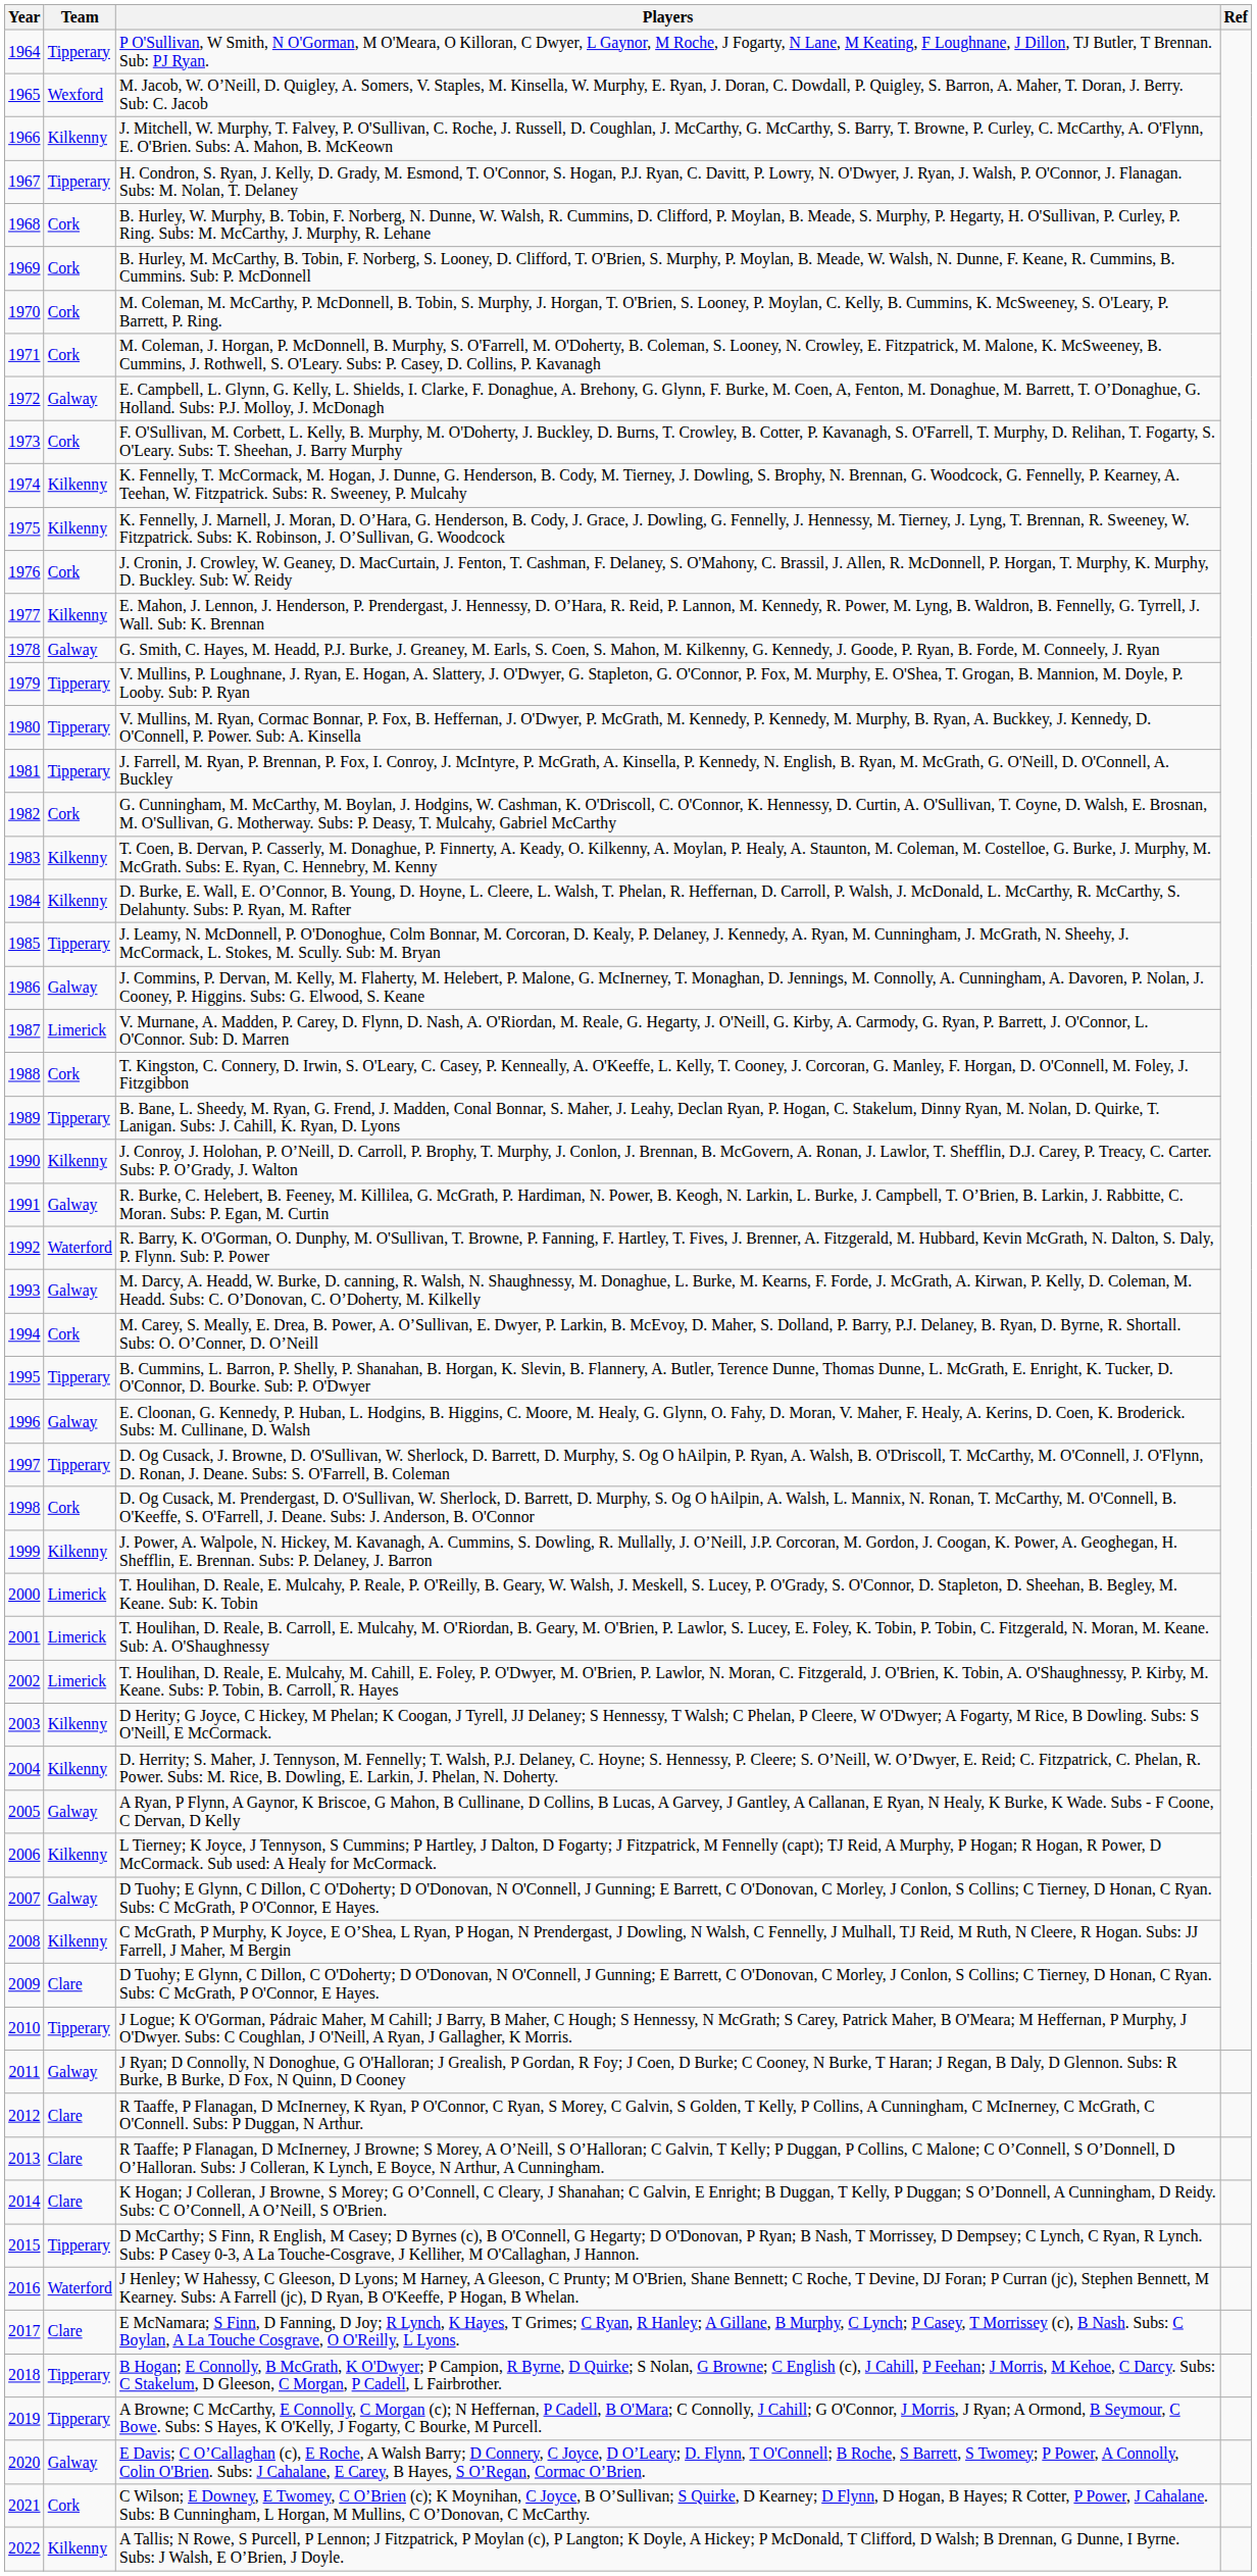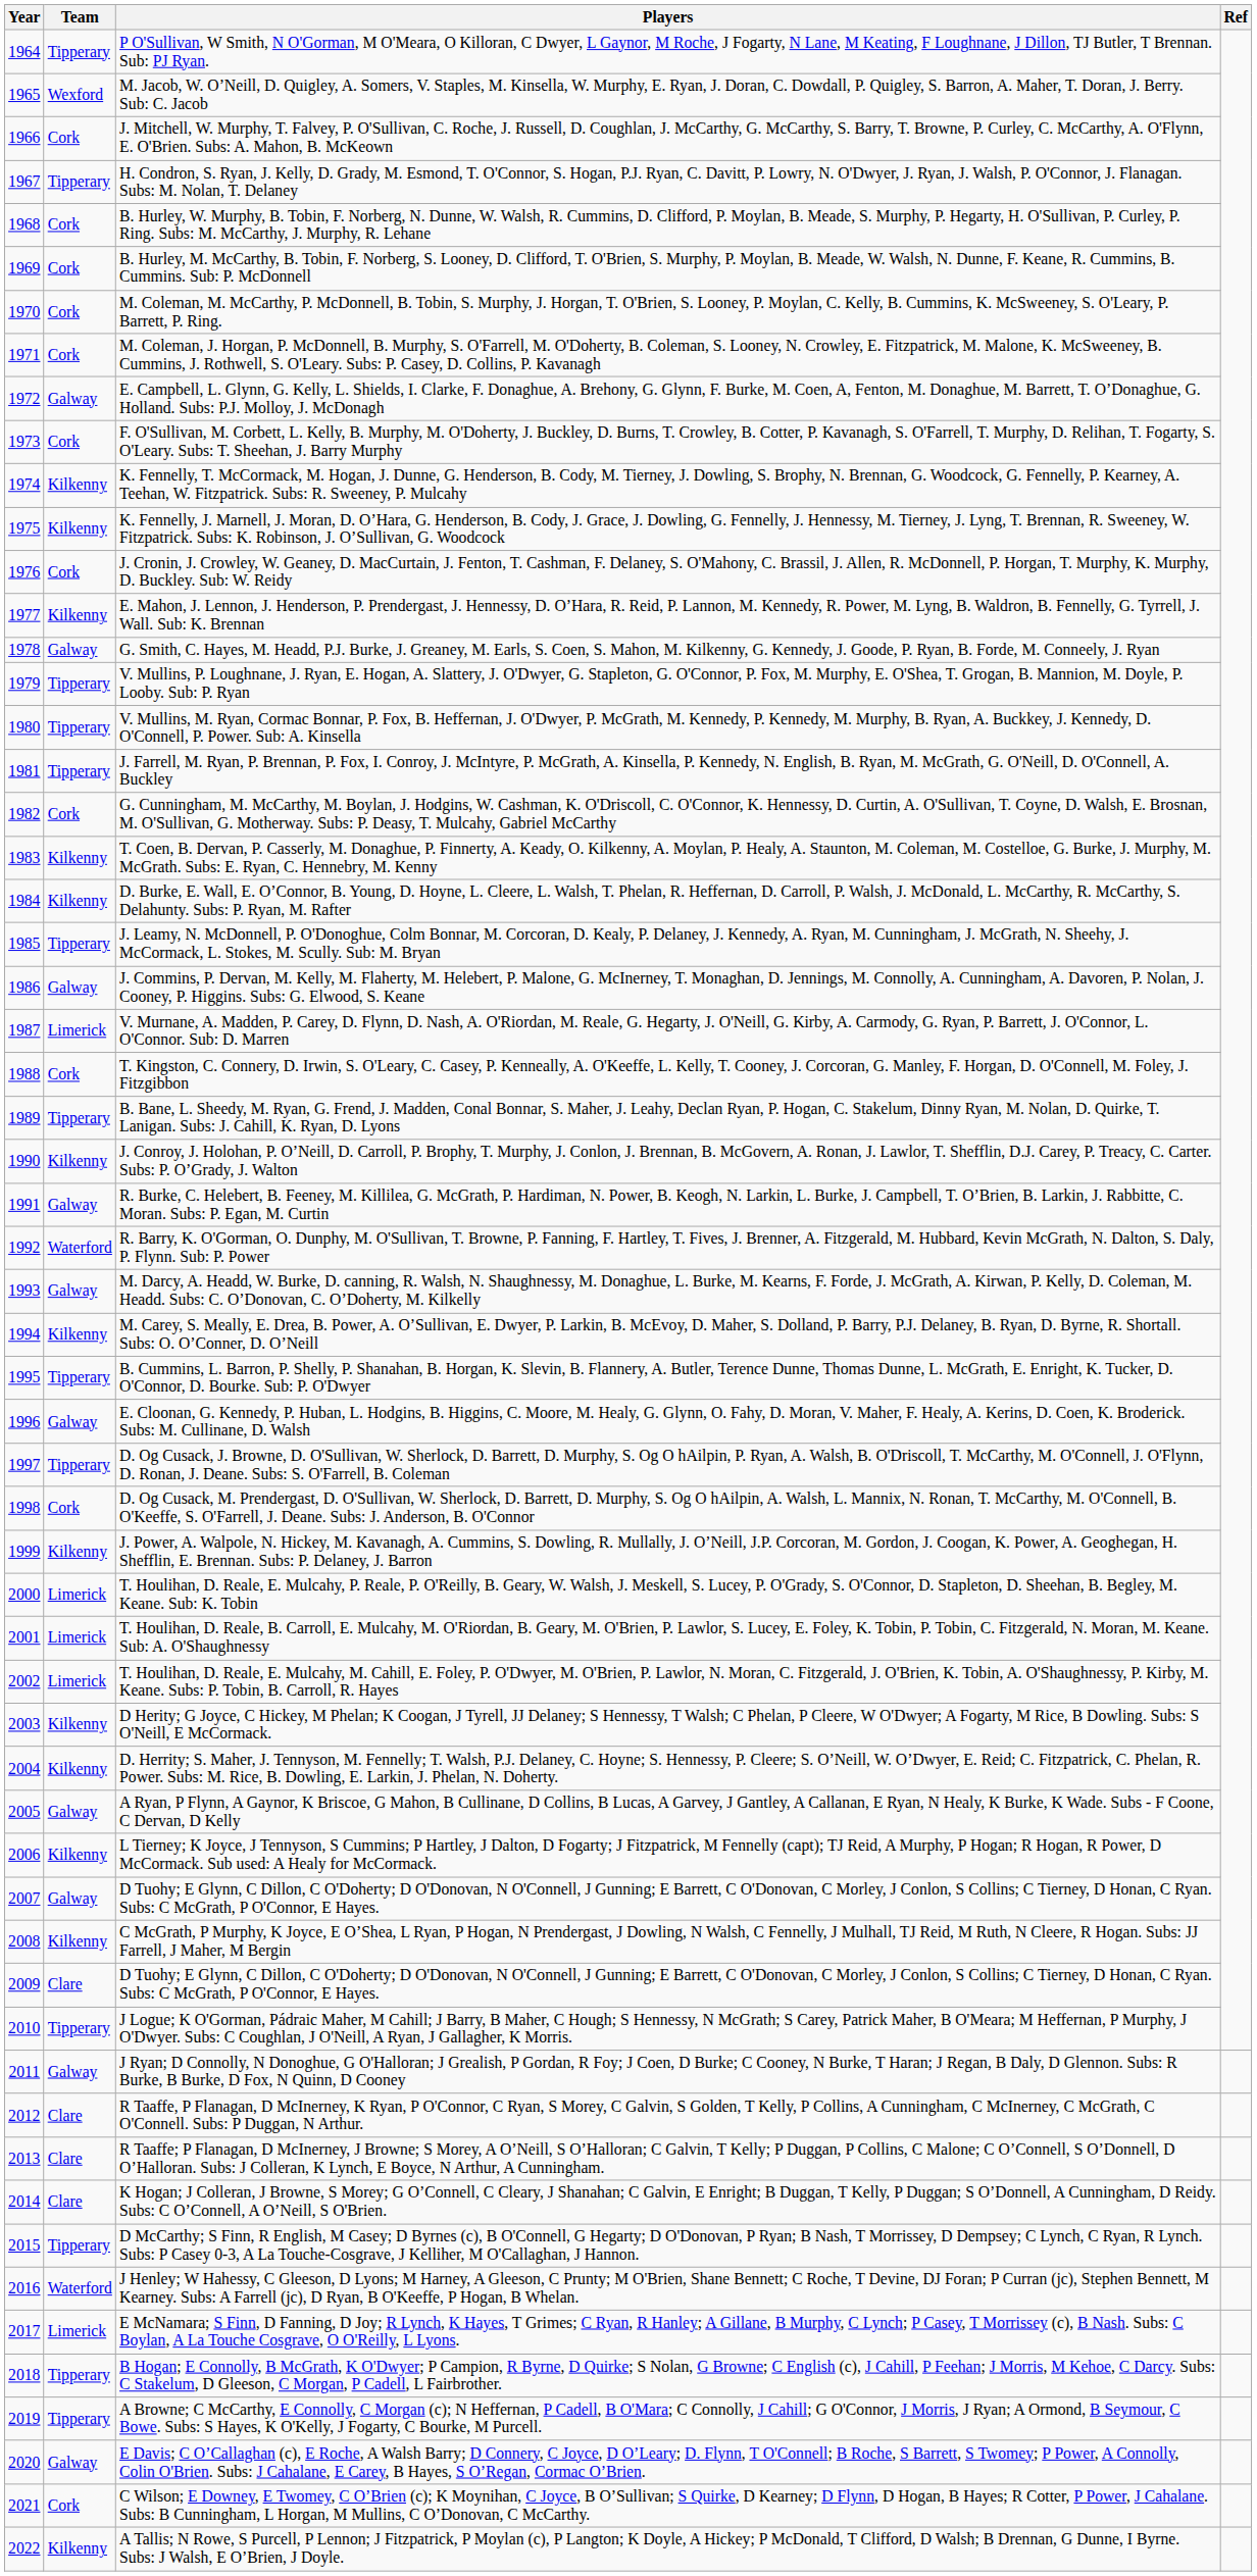row 4 | Team: Kilkenny -> Cork
row 32 | Team: Cork -> Kilkenny
row 55 | Team: Clare -> Limerick
